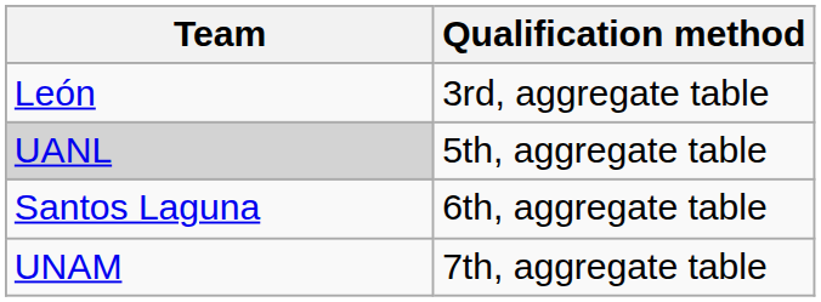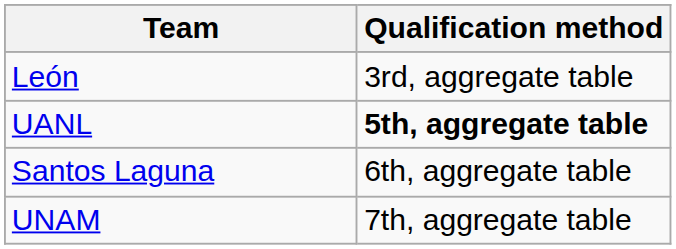row 3 | Team: lightgrey background -> no background
row 3 | Qualification method: normal -> bold
